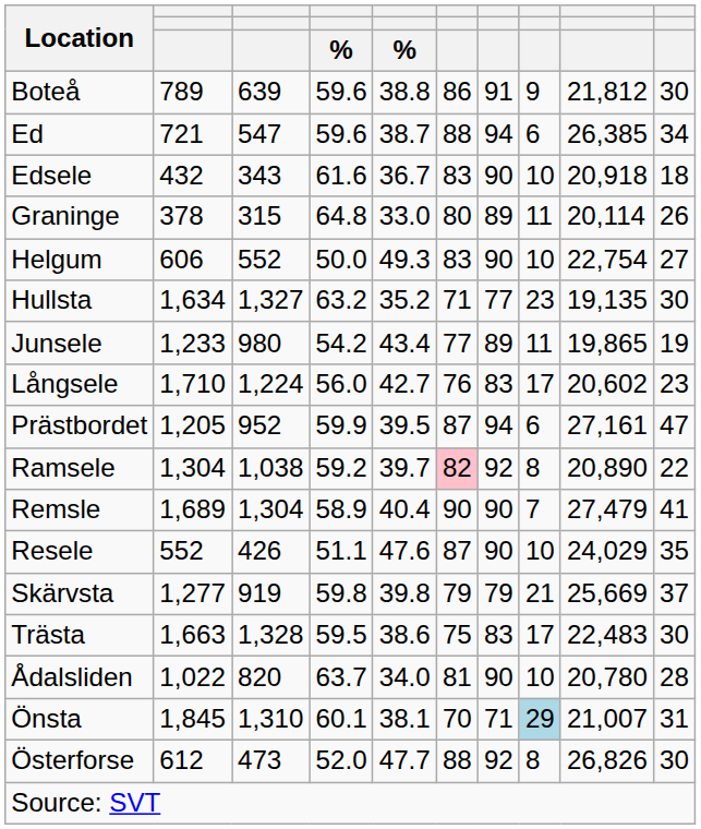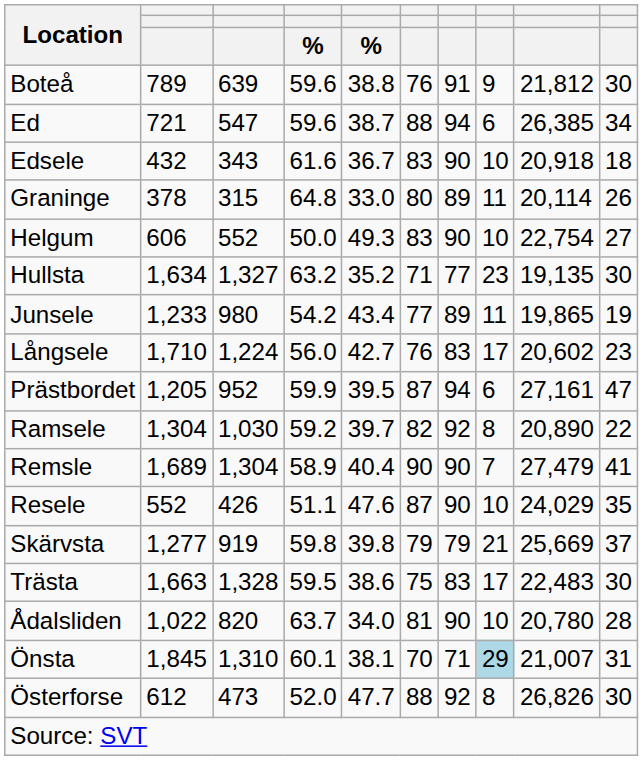Boteå | column 6: 86 -> 76
Ramsele | column 3: 1,038 -> 1,030
Ramsele | column 6: pink background -> no background
